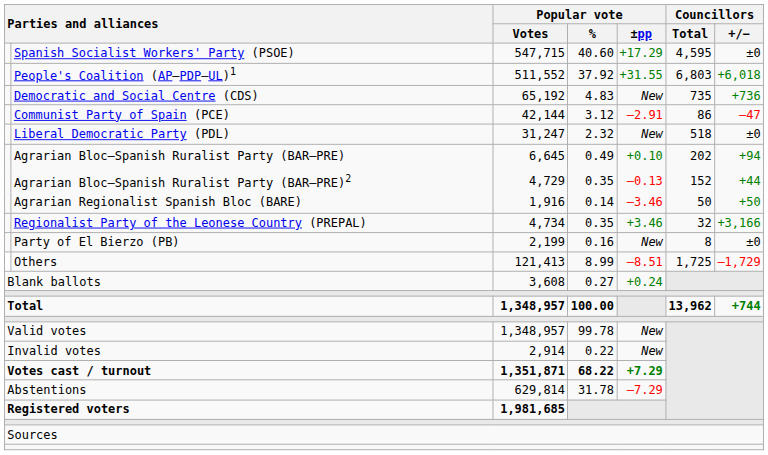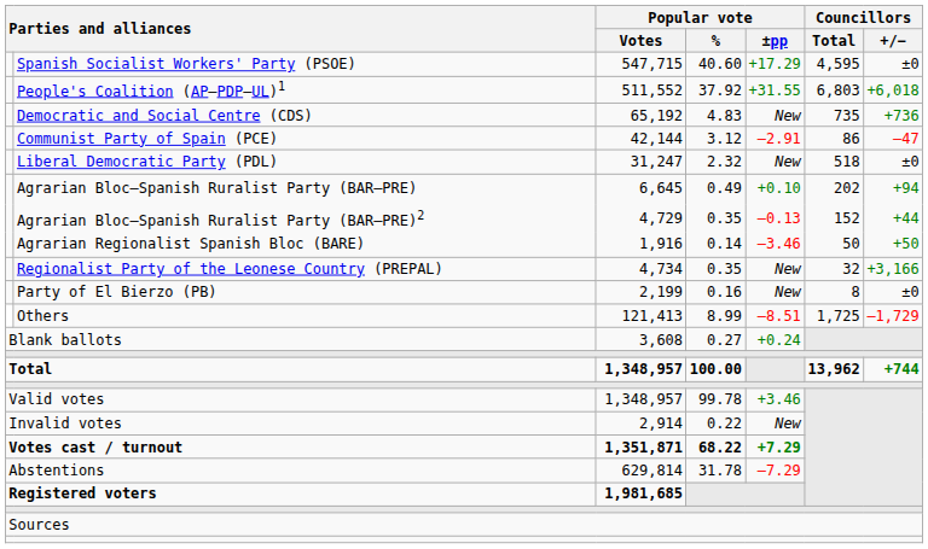Regionalist Party of the Leonese Country (PREPAL) | Popular vote / ±pp: +3.46 -> New
Valid votes | Popular vote / ±pp: New -> +3.46
